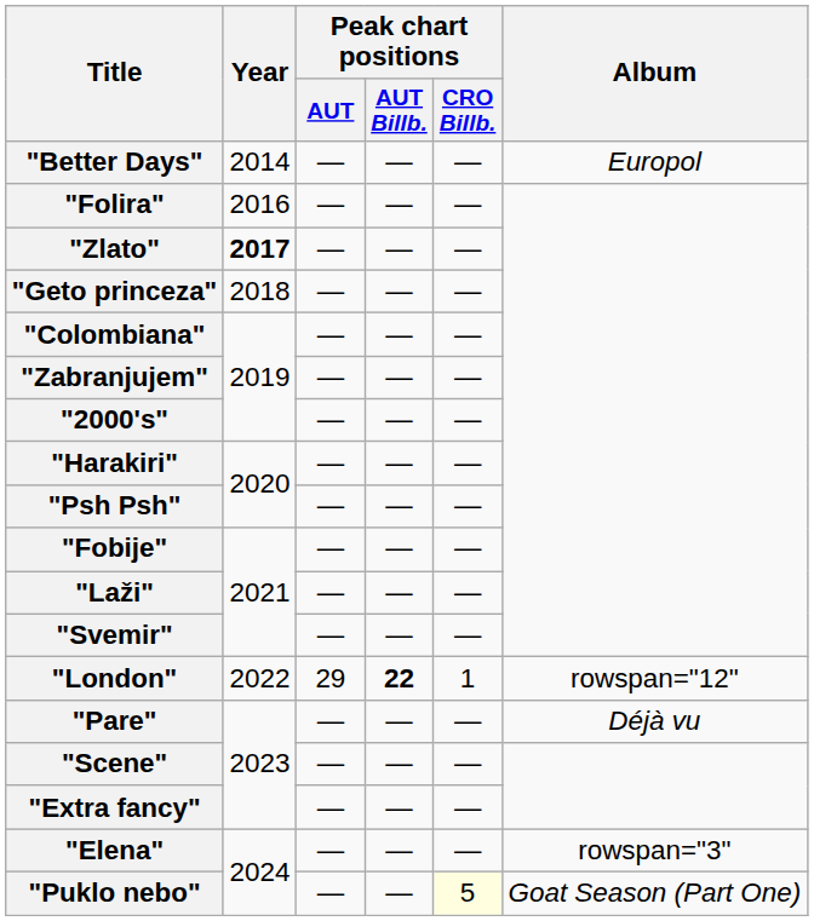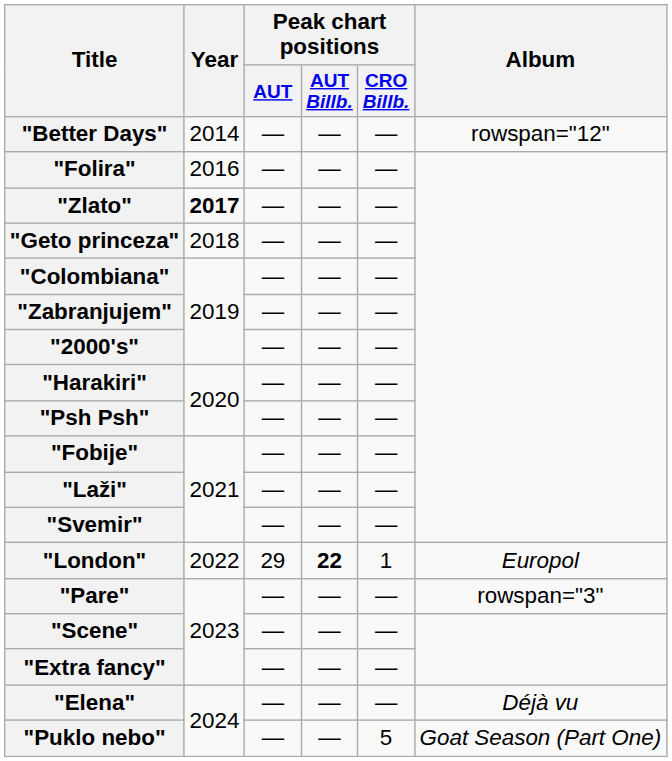"Better Days" | Album: Europol -> rowspan="12"
"London" | Album: rowspan="12" -> Europol
"Pare" | Album: Déjà vu -> rowspan="3"
"Elena" | Album: rowspan="3" -> Déjà vu
"Puklo nebo" | Peak chart positions / CRO Billb.: lightyellow background -> no background
